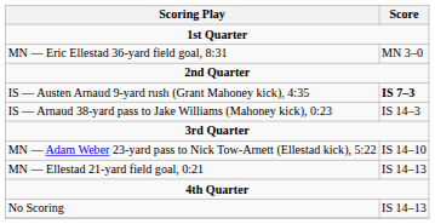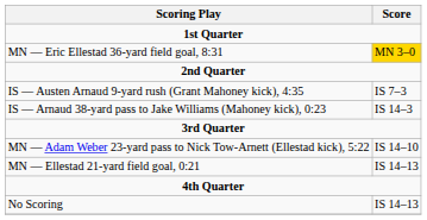MN — Eric Ellestad 36-yard field goal, 8:31 | Score: no background -> gold background
IS — Austen Arnaud 9-yard rush (Grant Mahoney kick), 4:35 | Score: bold -> normal
